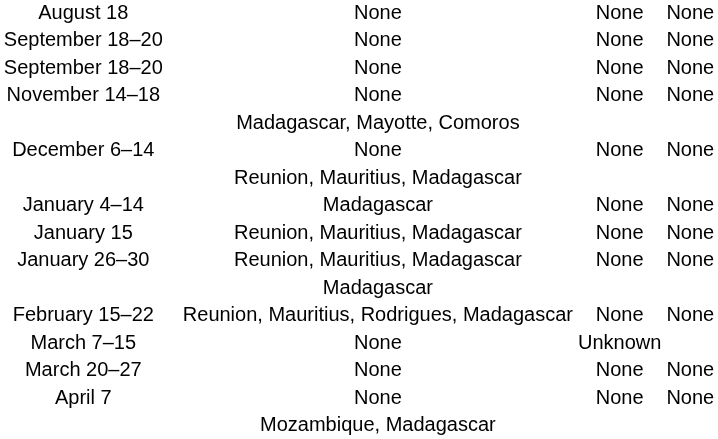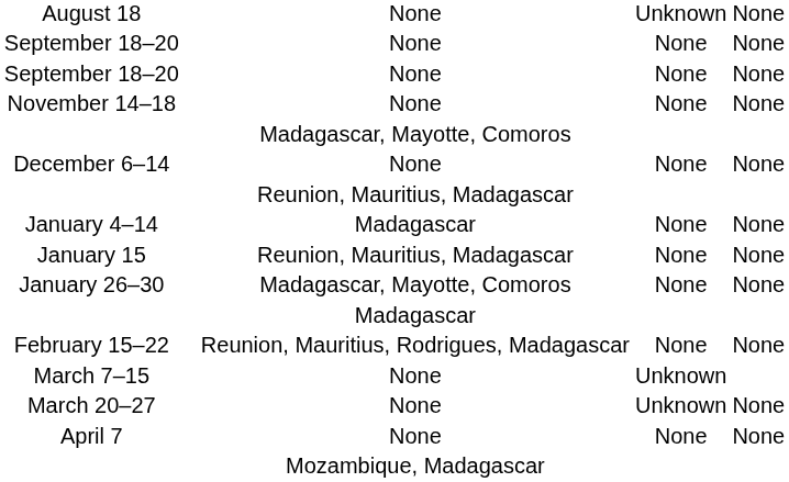August 18 | column 3: None -> Unknown
January 26–30 | column 2: Reunion, Mauritius, Madagascar -> Madagascar, Mayotte, Comoros
March 20–27 | column 3: None -> Unknown
